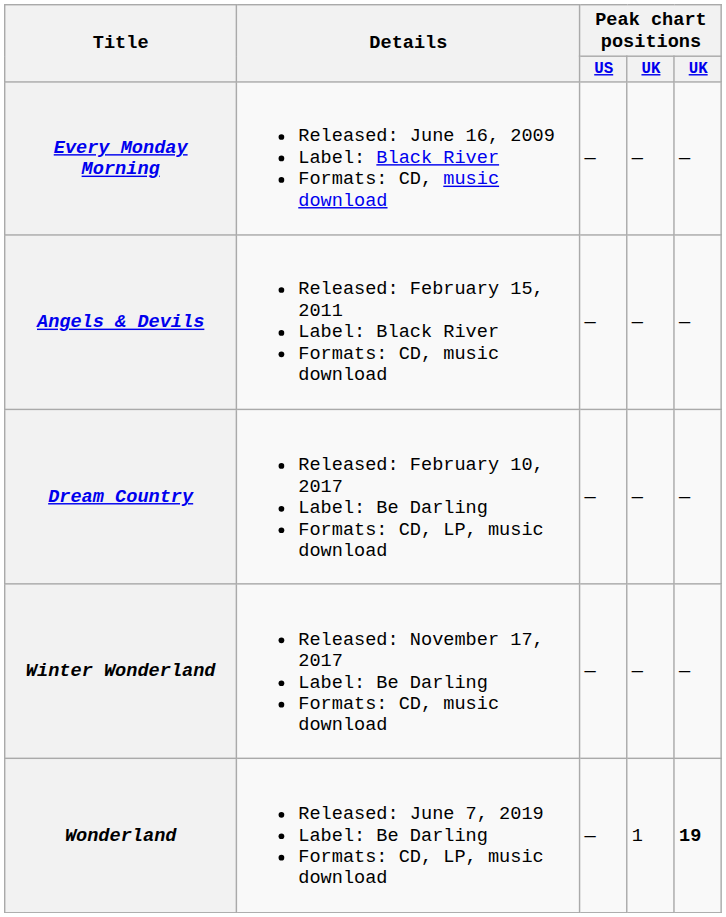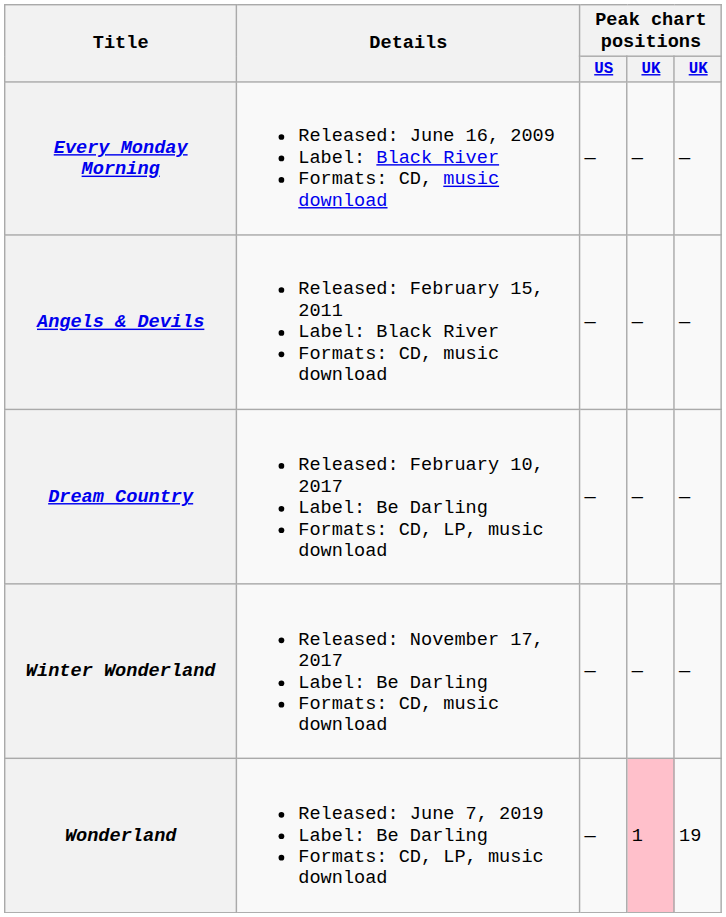Wonderland | column 4: no background -> pink background
Wonderland | column 5: bold -> normal
